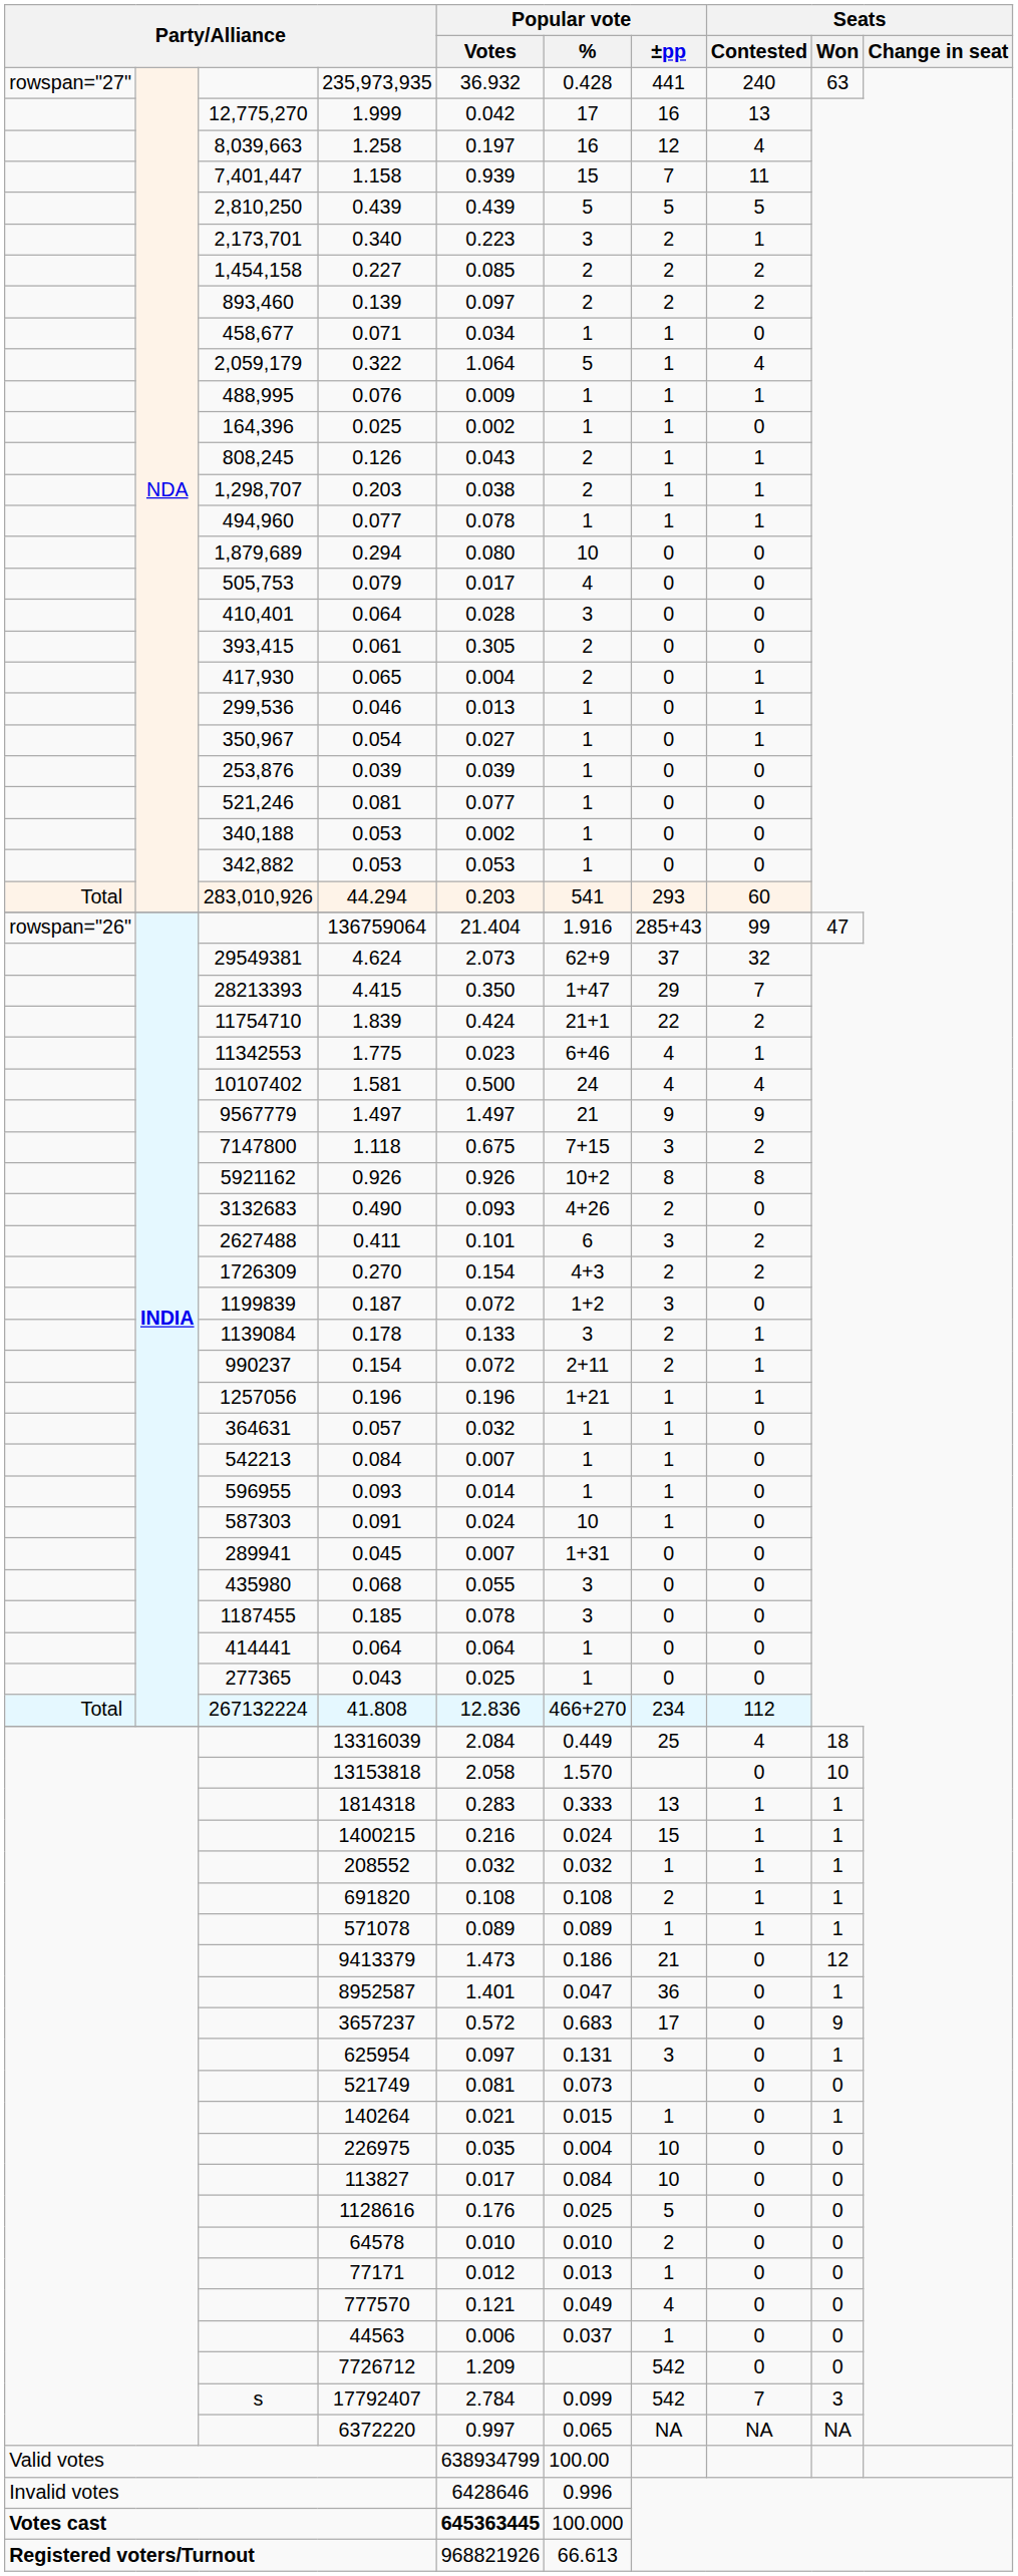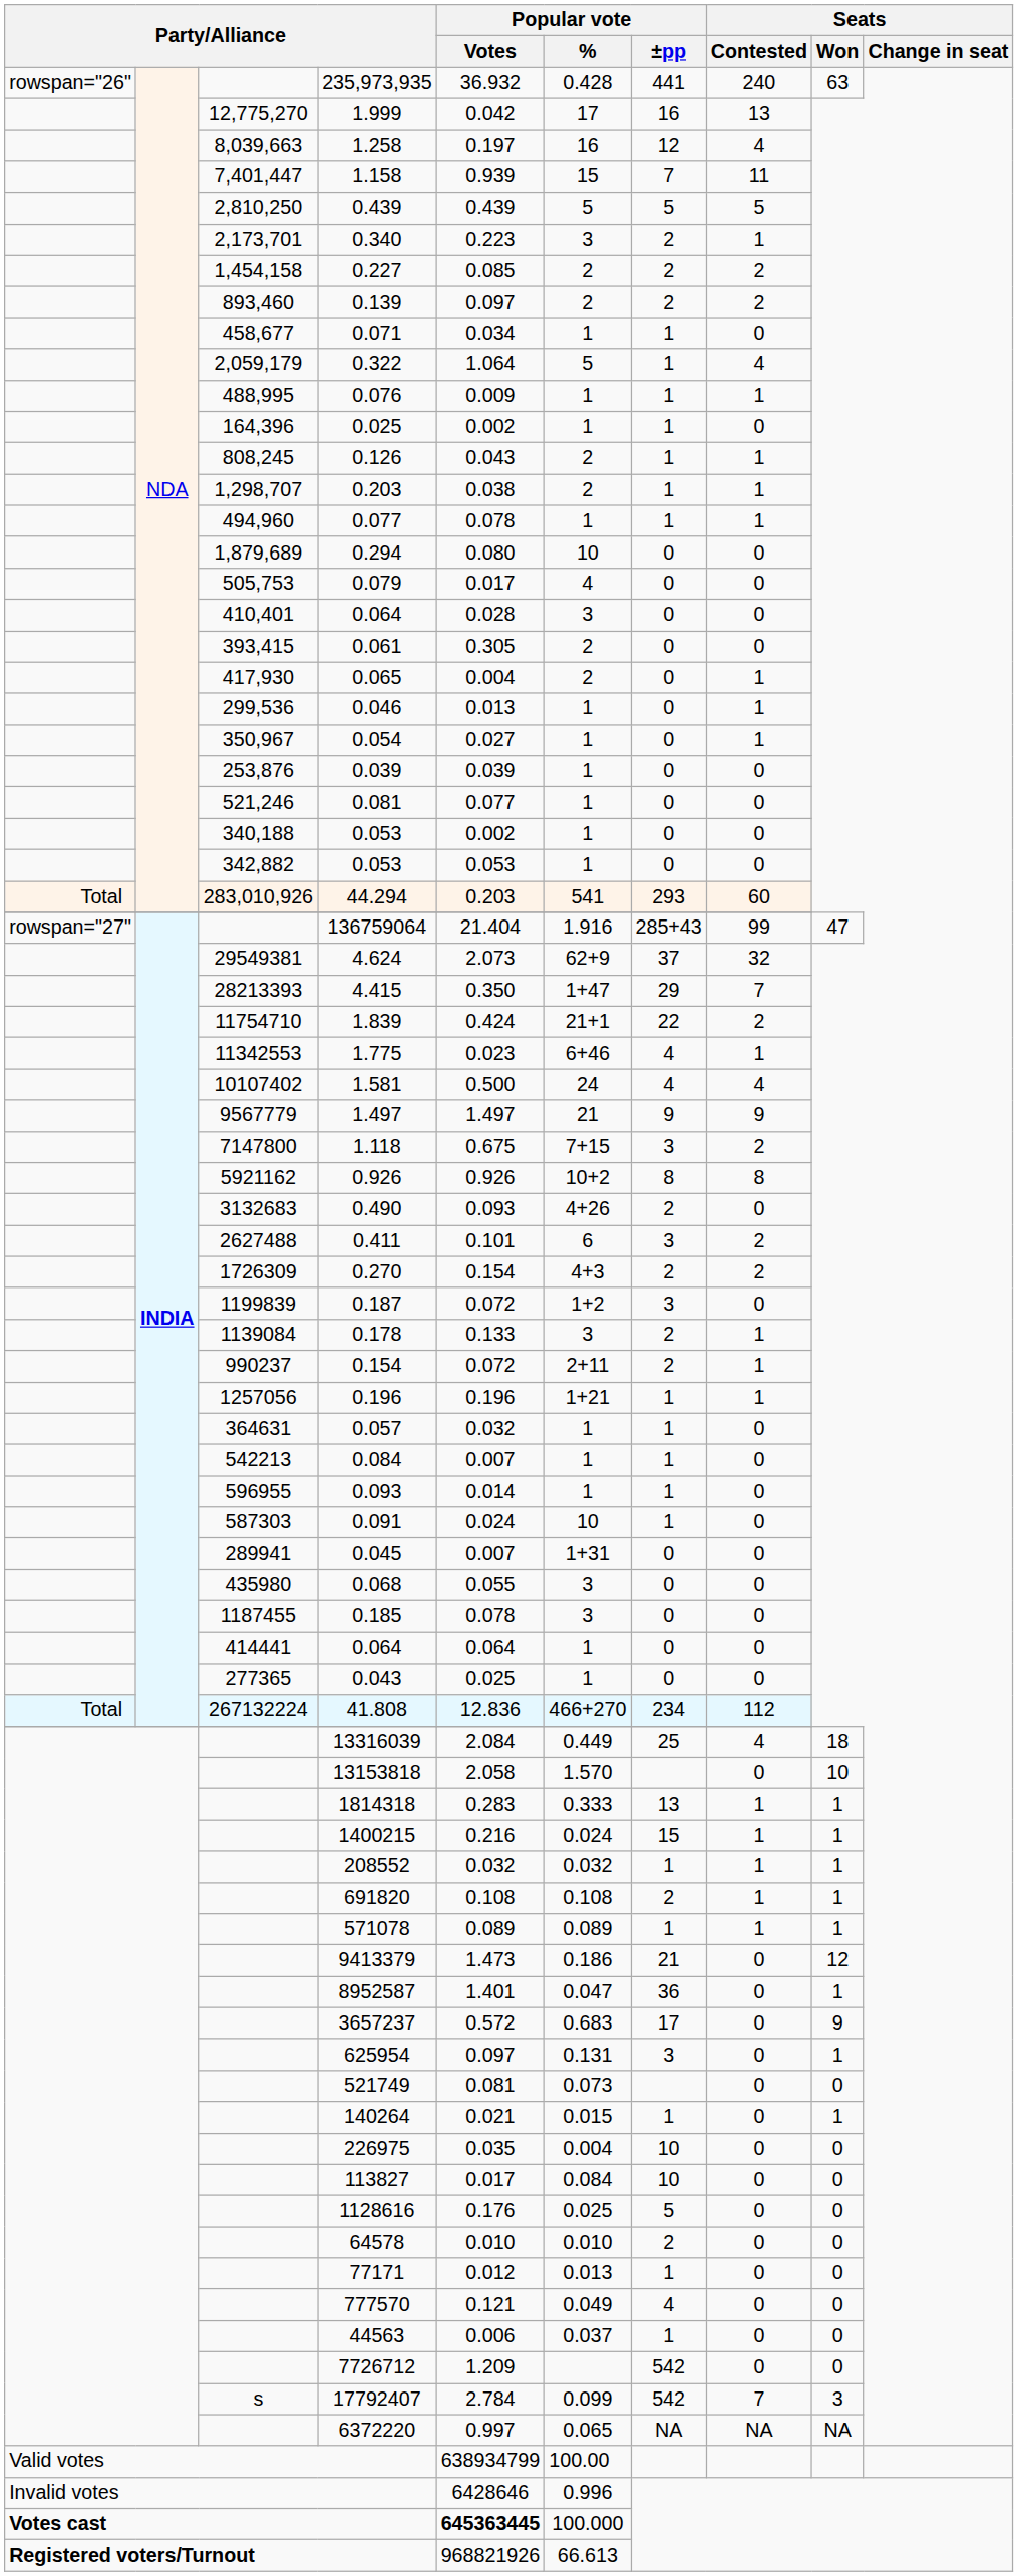235,973,935 | column 1: rowspan="27" -> rowspan="26"
136759064 | column 1: rowspan="26" -> rowspan="27"
